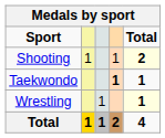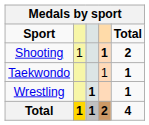Shooting | column 4: normal -> bold
Shooting | Total: lightyellow background -> no background
Taekwondo | column 4: bold -> normal
Wrestling | column 3: normal -> bold
Wrestling | Total: lightyellow background -> no background
